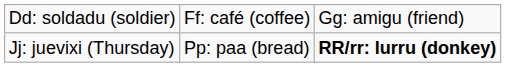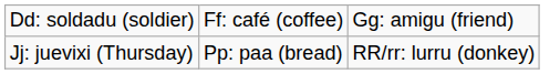Jj: juevixi (Thursday) | column 3: bold -> normal
